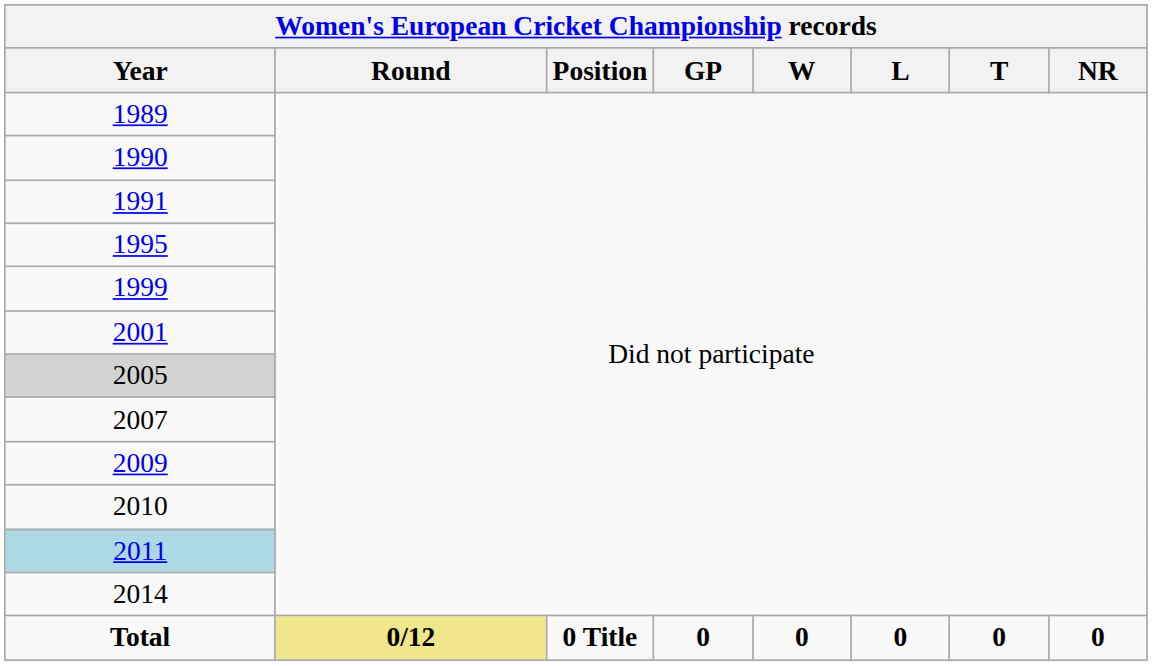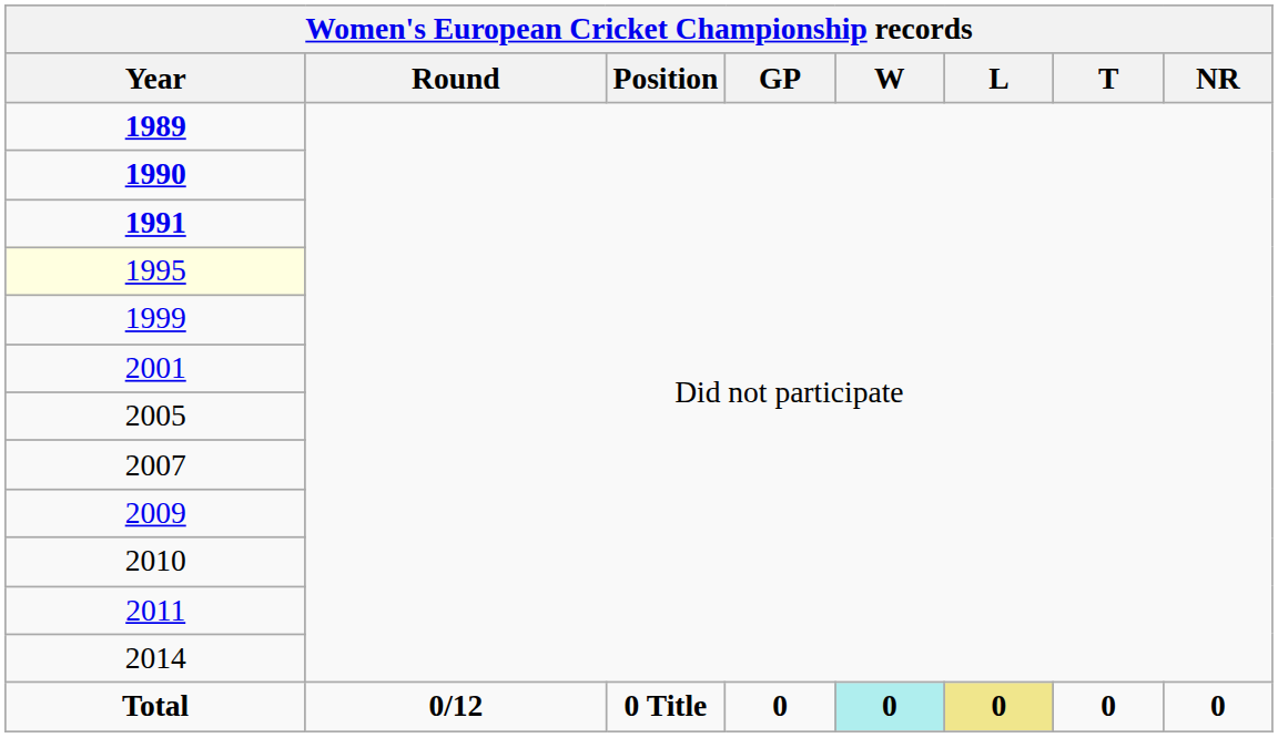1989 | Year: normal -> bold
1990 | Year: normal -> bold
1991 | Year: normal -> bold
1995 | Year: no background -> lightyellow background
2005 | Year: lightgrey background -> no background
2011 | Year: lightblue background -> no background
Total | Round: khaki background -> no background
Total | W: no background -> paleturquoise background
Total | L: no background -> khaki background
